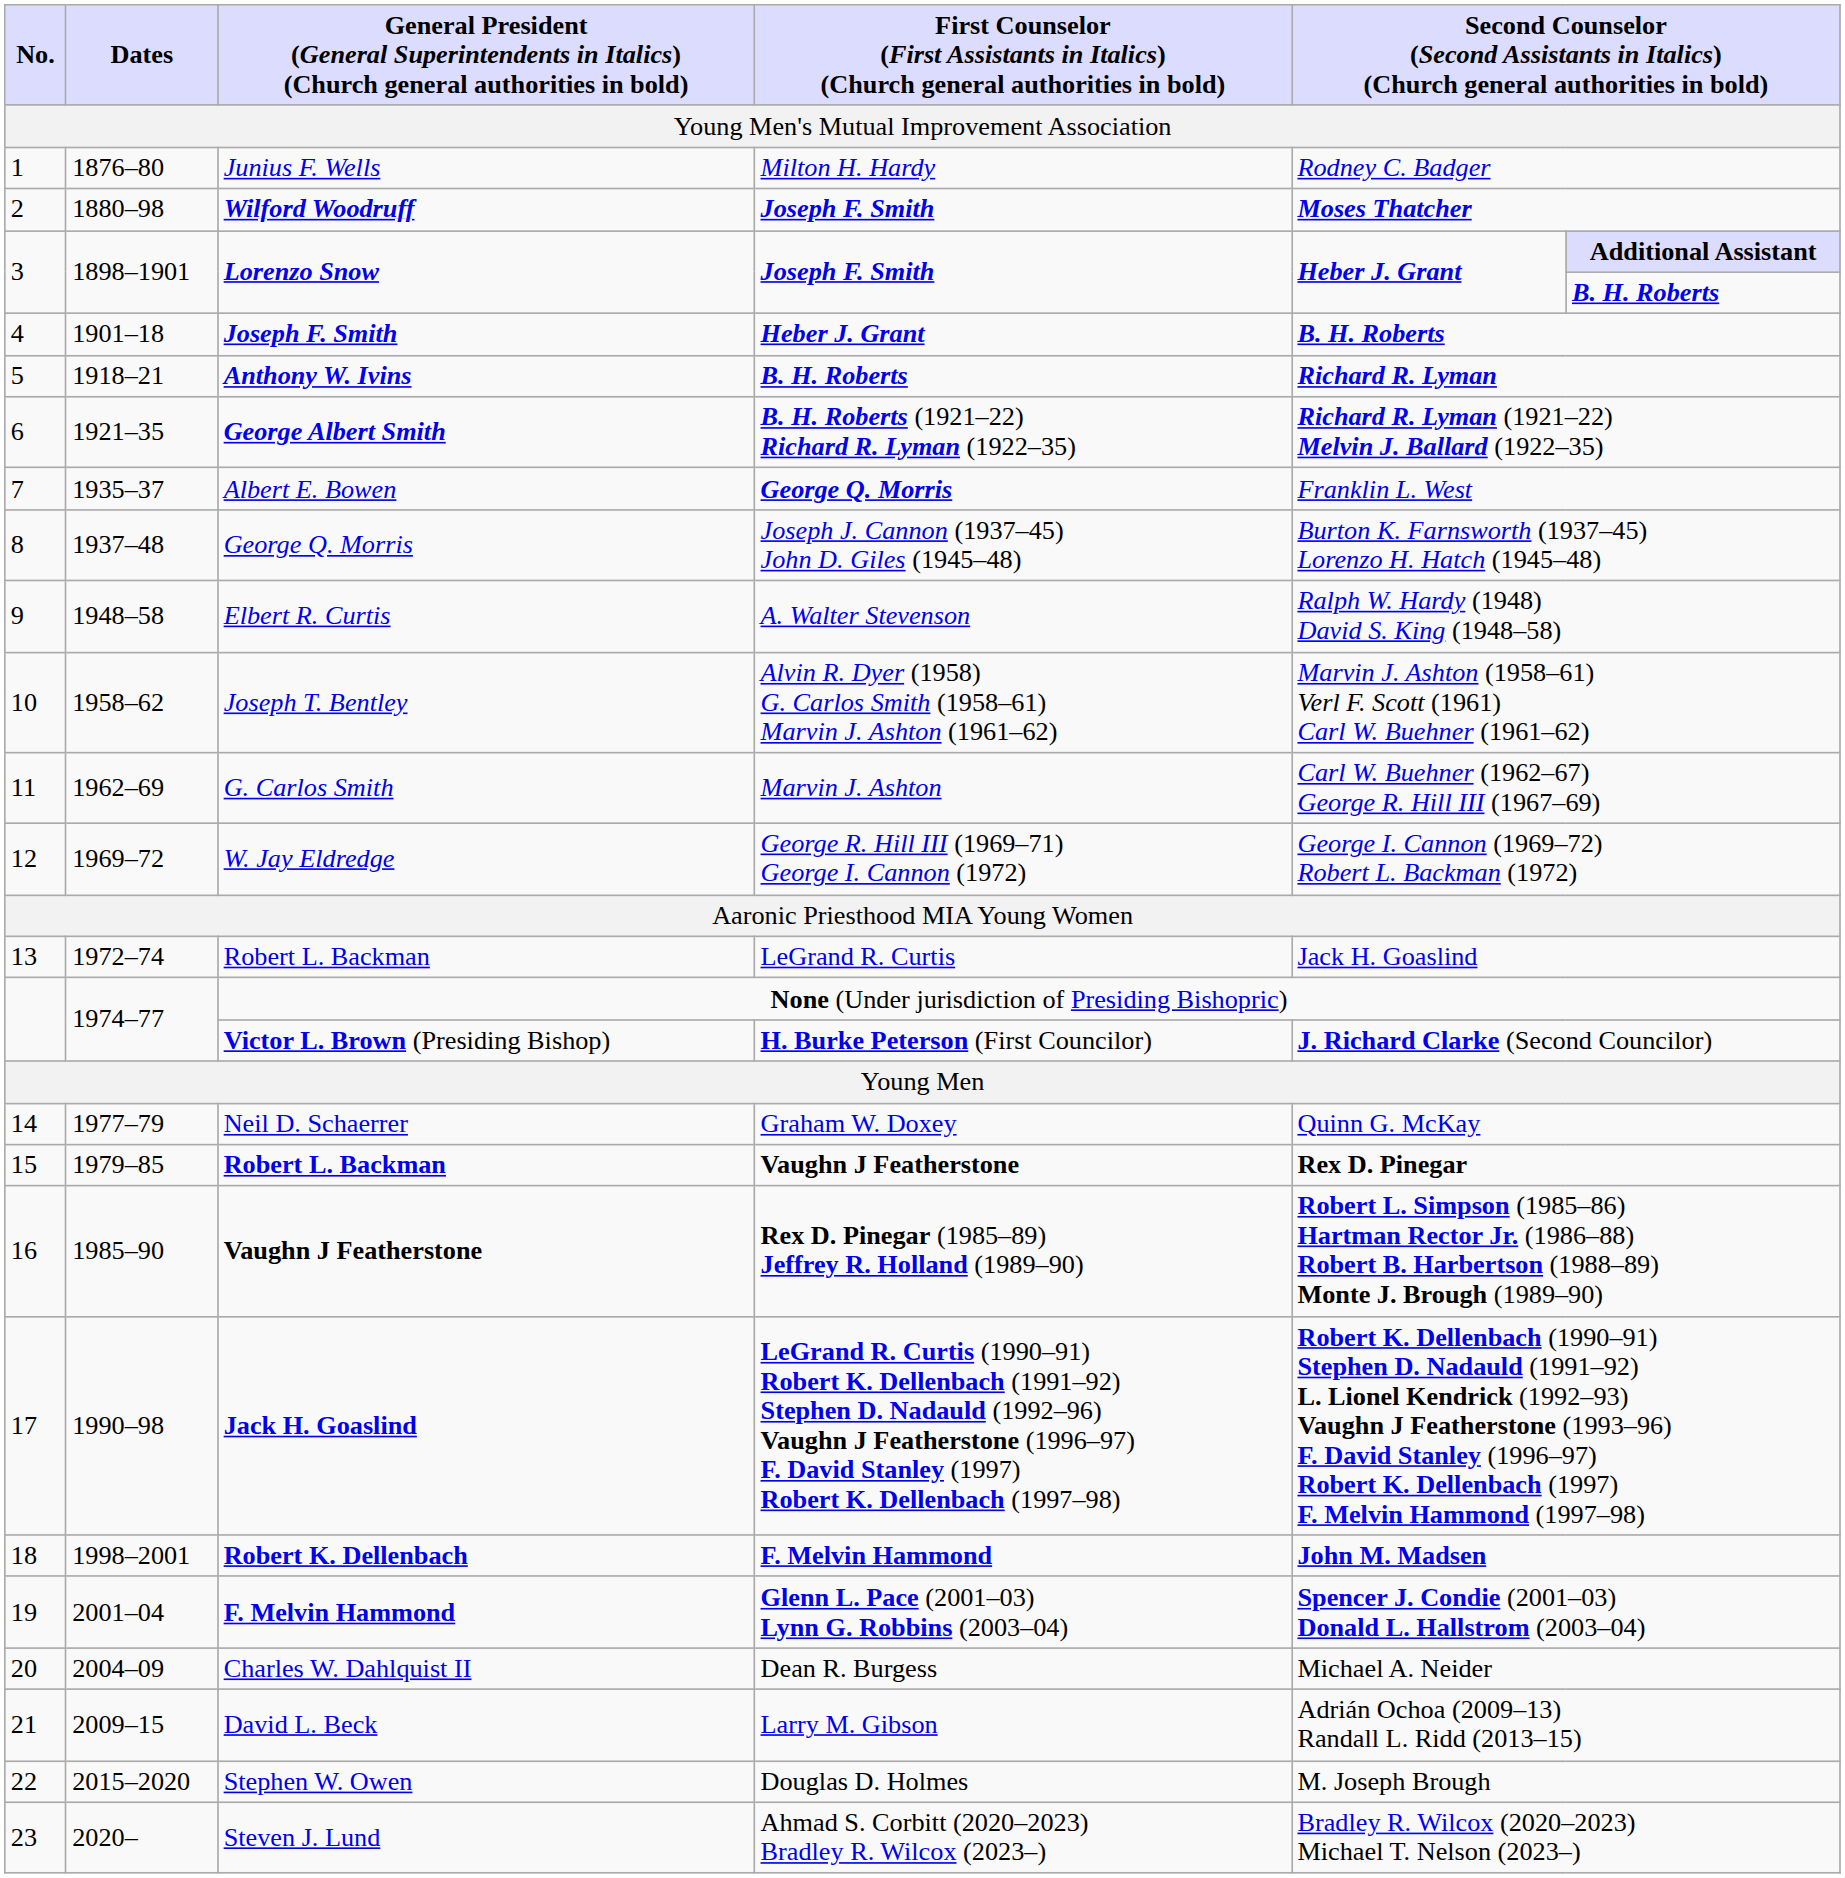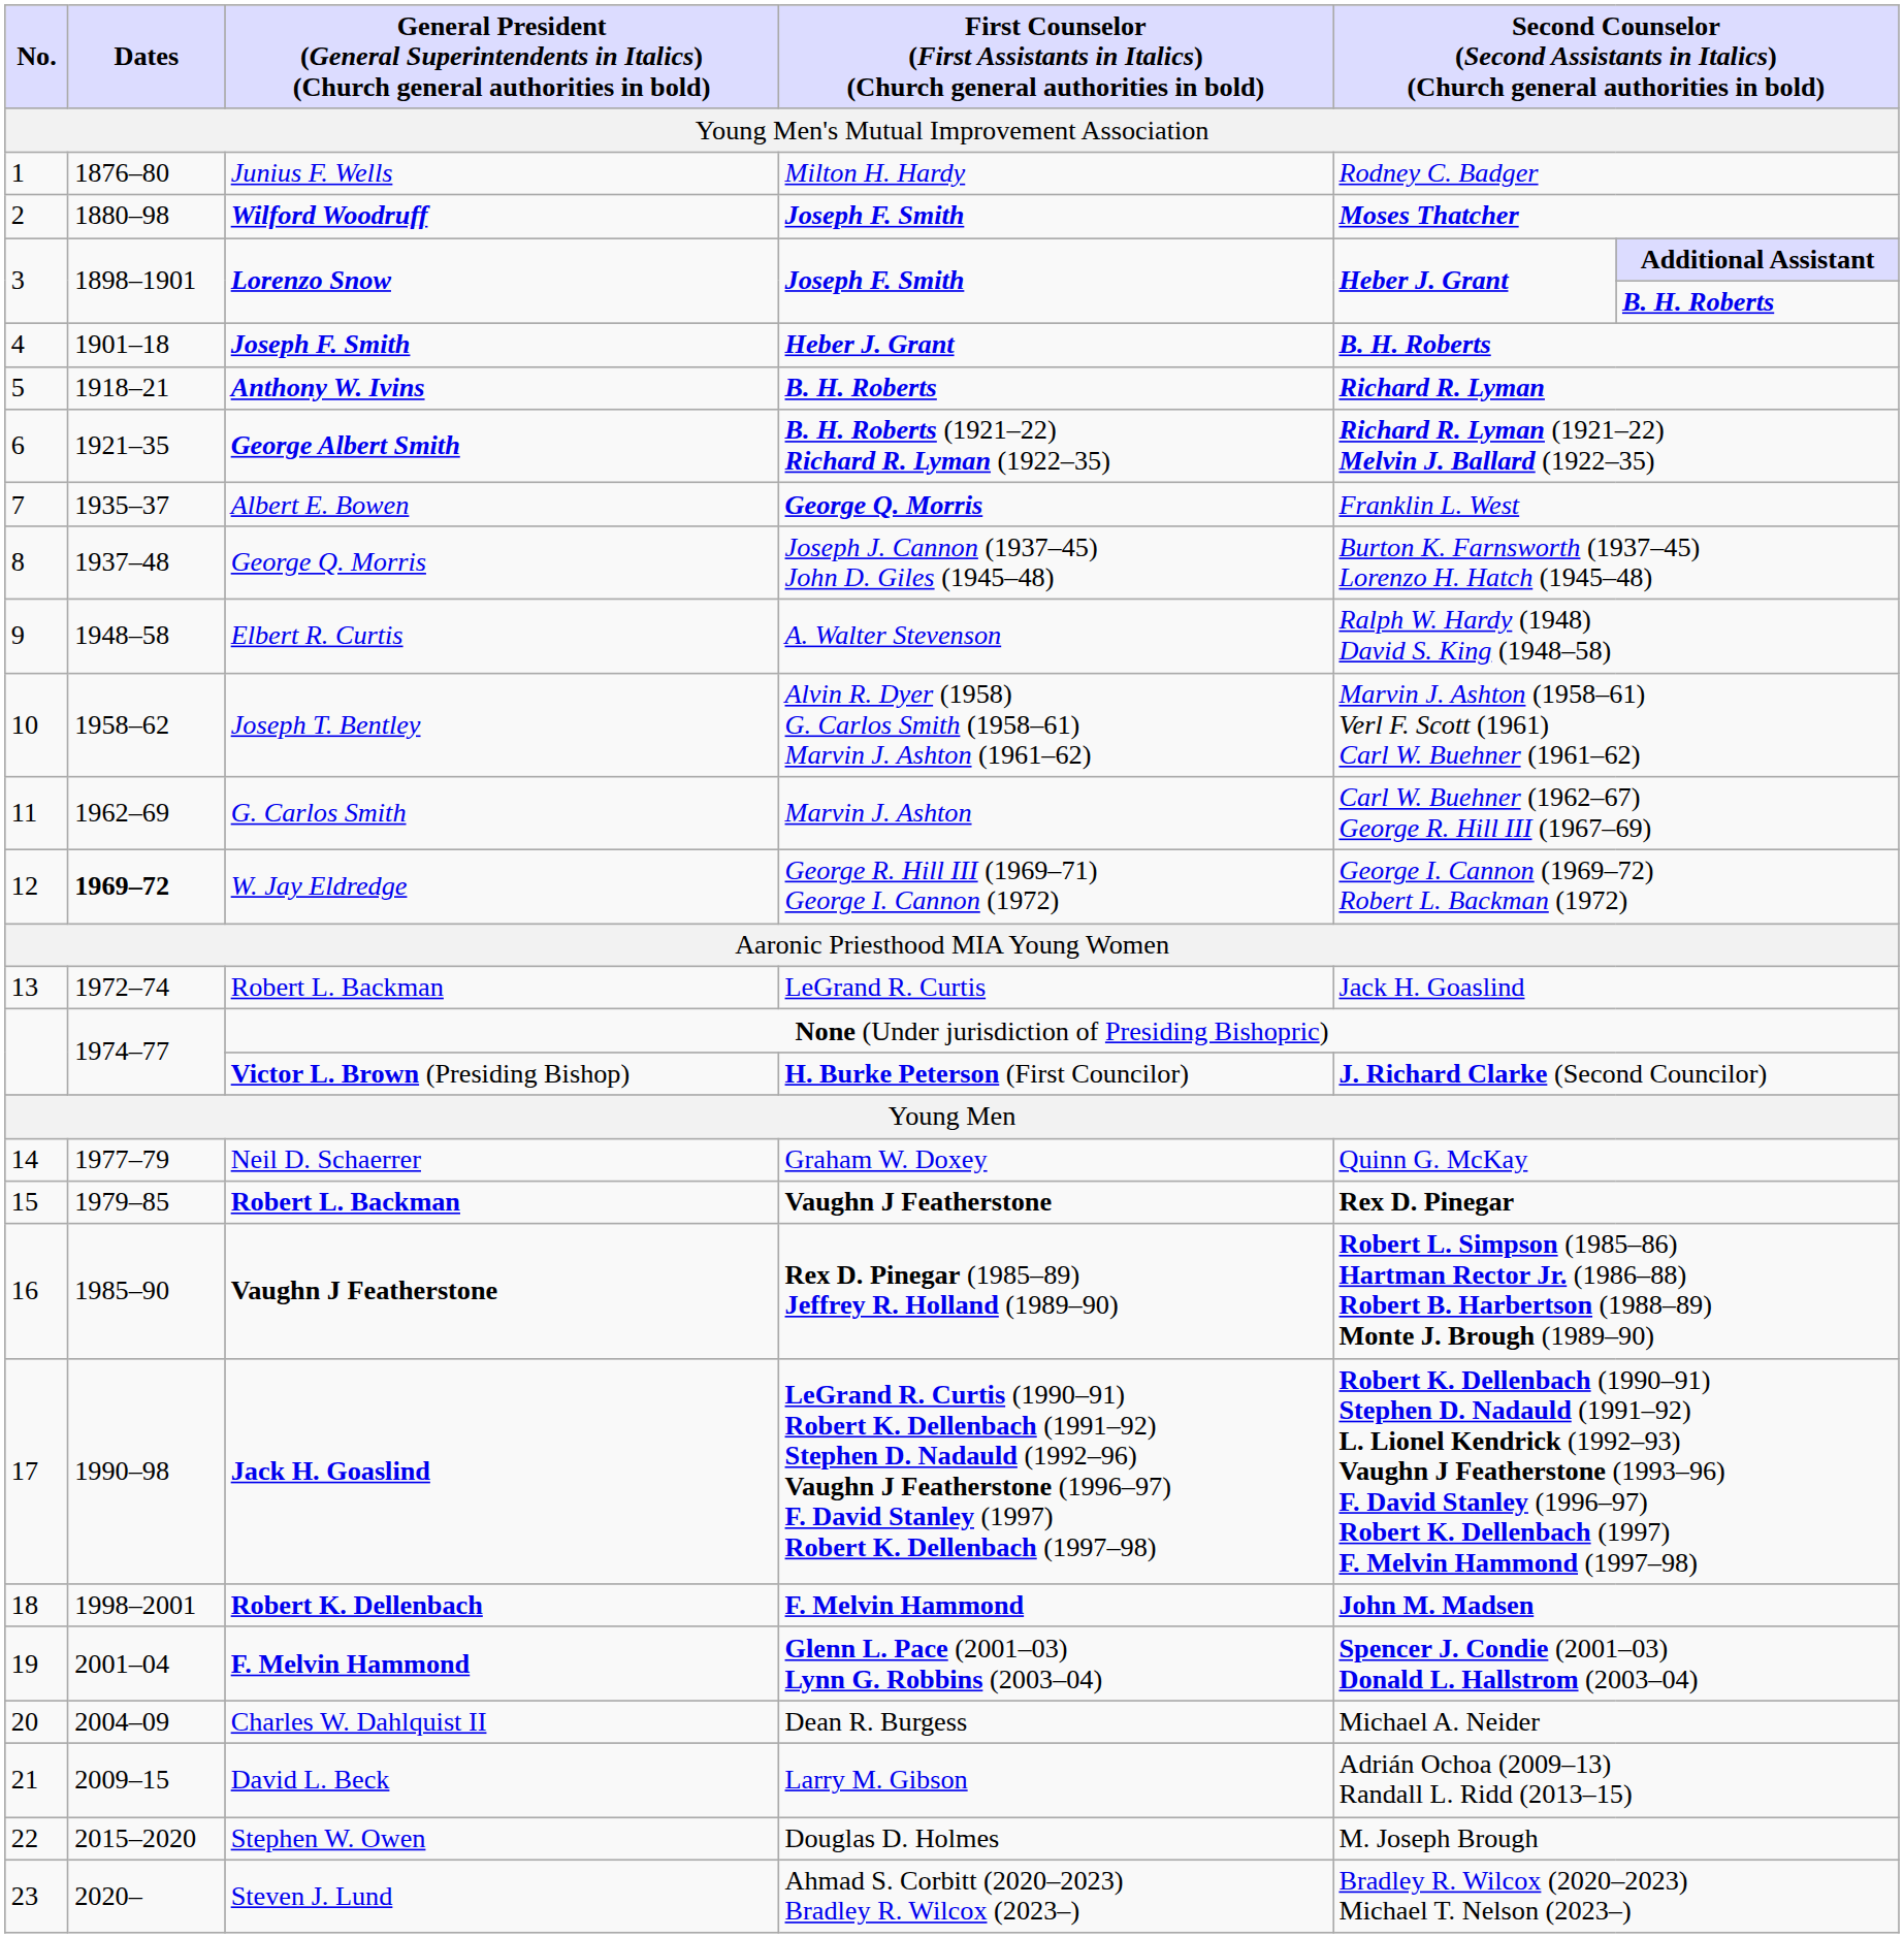W. Jay Eldredge | Dates: normal -> bold
